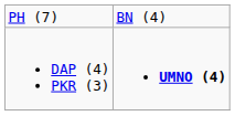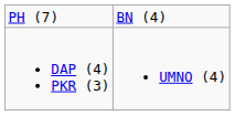DAP (4) PKR (3) | column 2: bold -> normal
